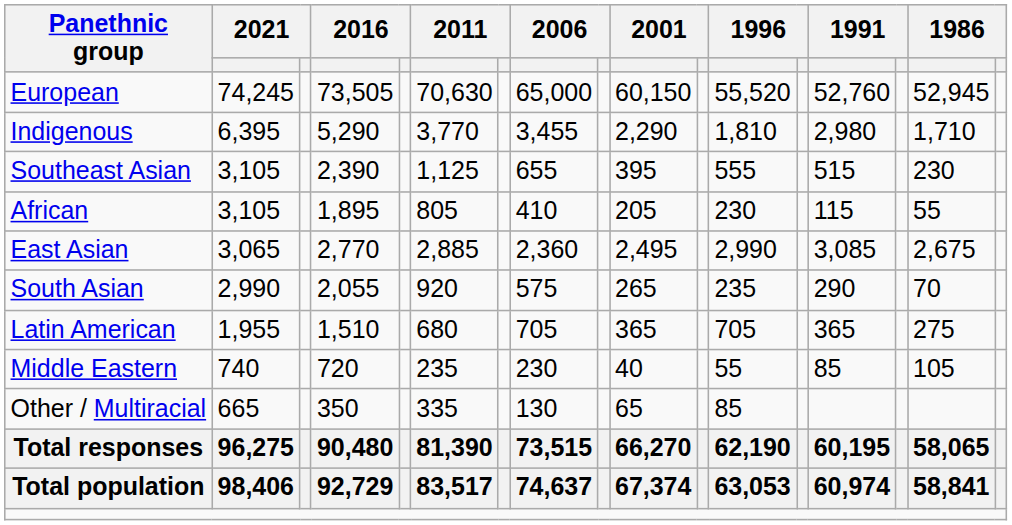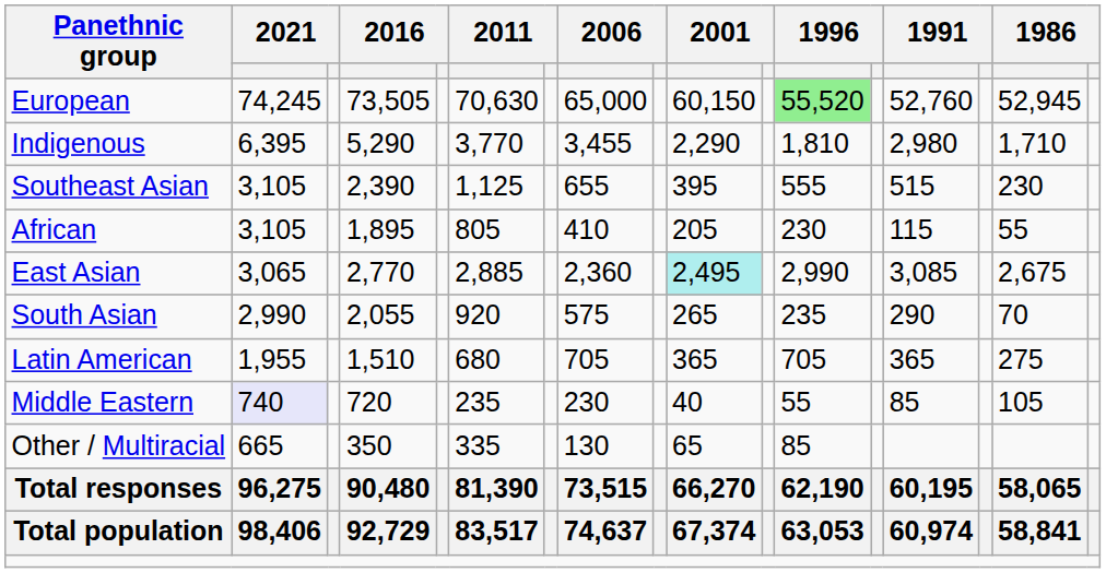European | column 12: no background -> lightgreen background
East Asian | column 10: no background -> paleturquoise background
Middle Eastern | column 2: no background -> lavender background
